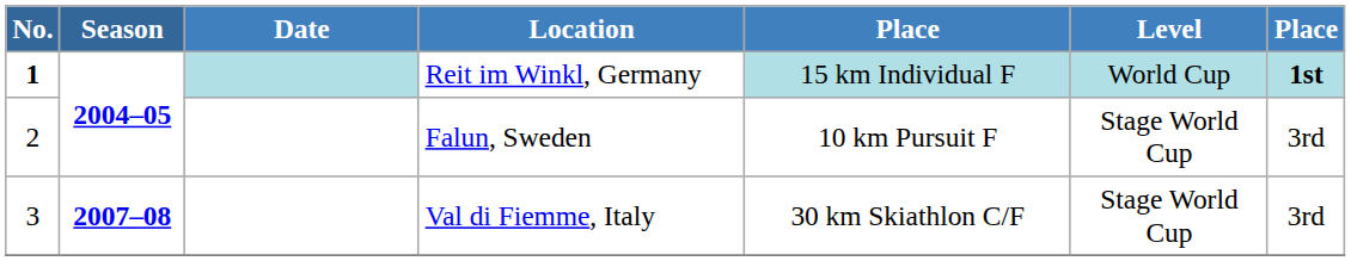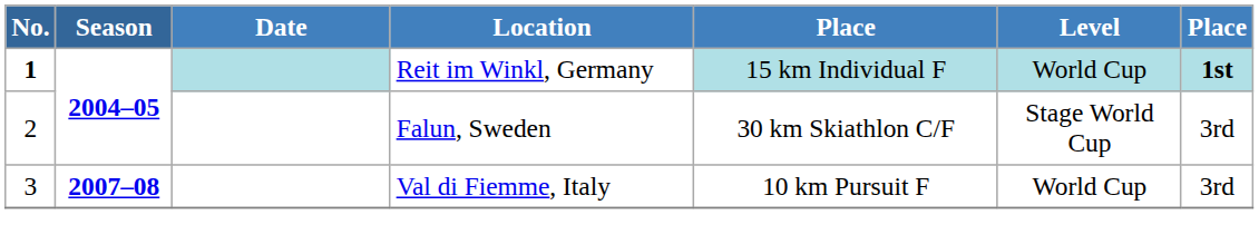Falun, Sweden | column 5: 10 km Pursuit F -> 30 km Skiathlon C/F
Val di Fiemme, Italy | column 5: 30 km Skiathlon C/F -> 10 km Pursuit F
Val di Fiemme, Italy | Level: Stage World Cup -> World Cup
